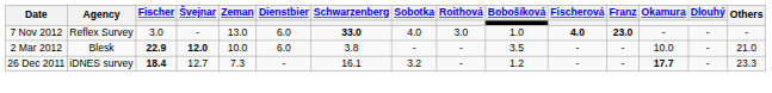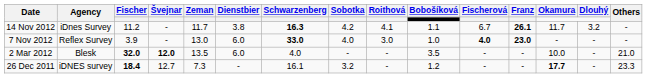+ row: 14 Nov 2012 | iDnes Survey | 11.2 | - | 11.7 | 3.8 | 16.3 | 4.2 | 4.1 | 1.1 | 6.7 | 26.1 | 11.7 | 3.2 | -
7 Nov 2012 | Fischer: 3.0 -> 3.9
2 Mar 2012 | Fischer: 22.9 -> 32.0
2 Mar 2012 | Zeman: 10.0 -> 13.5
2 Mar 2012 | Schwarzenberg: 3.8 -> 4.0
